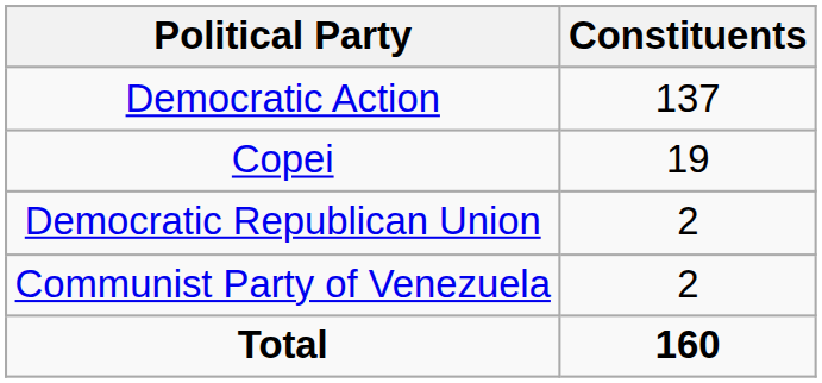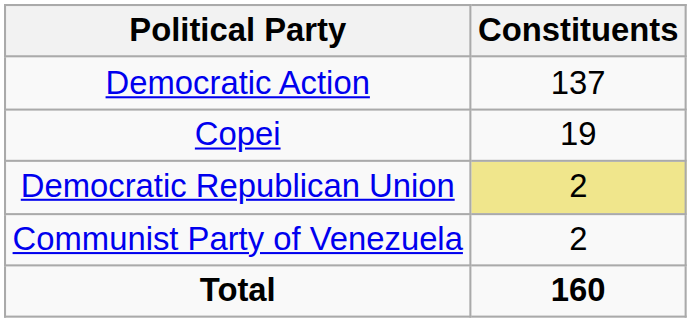Democratic Republican Union | Constituents: no background -> khaki background
